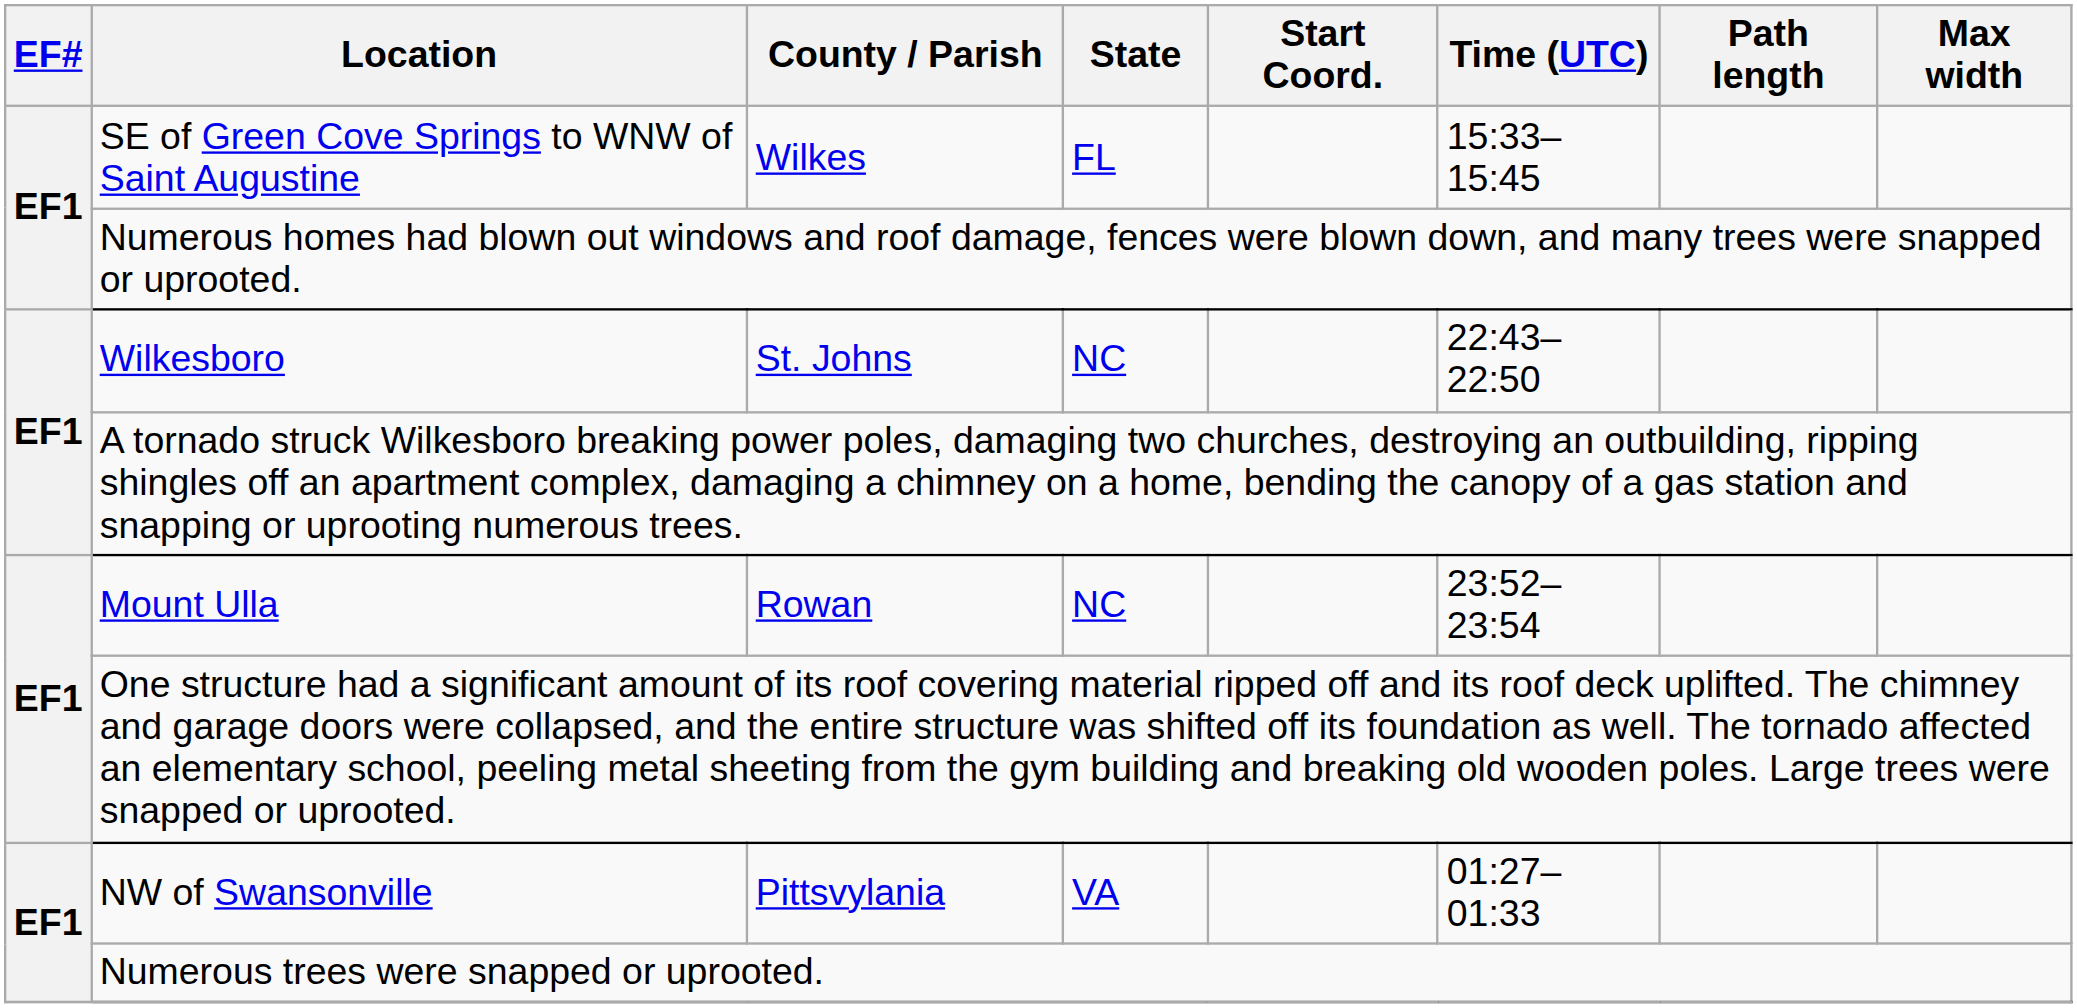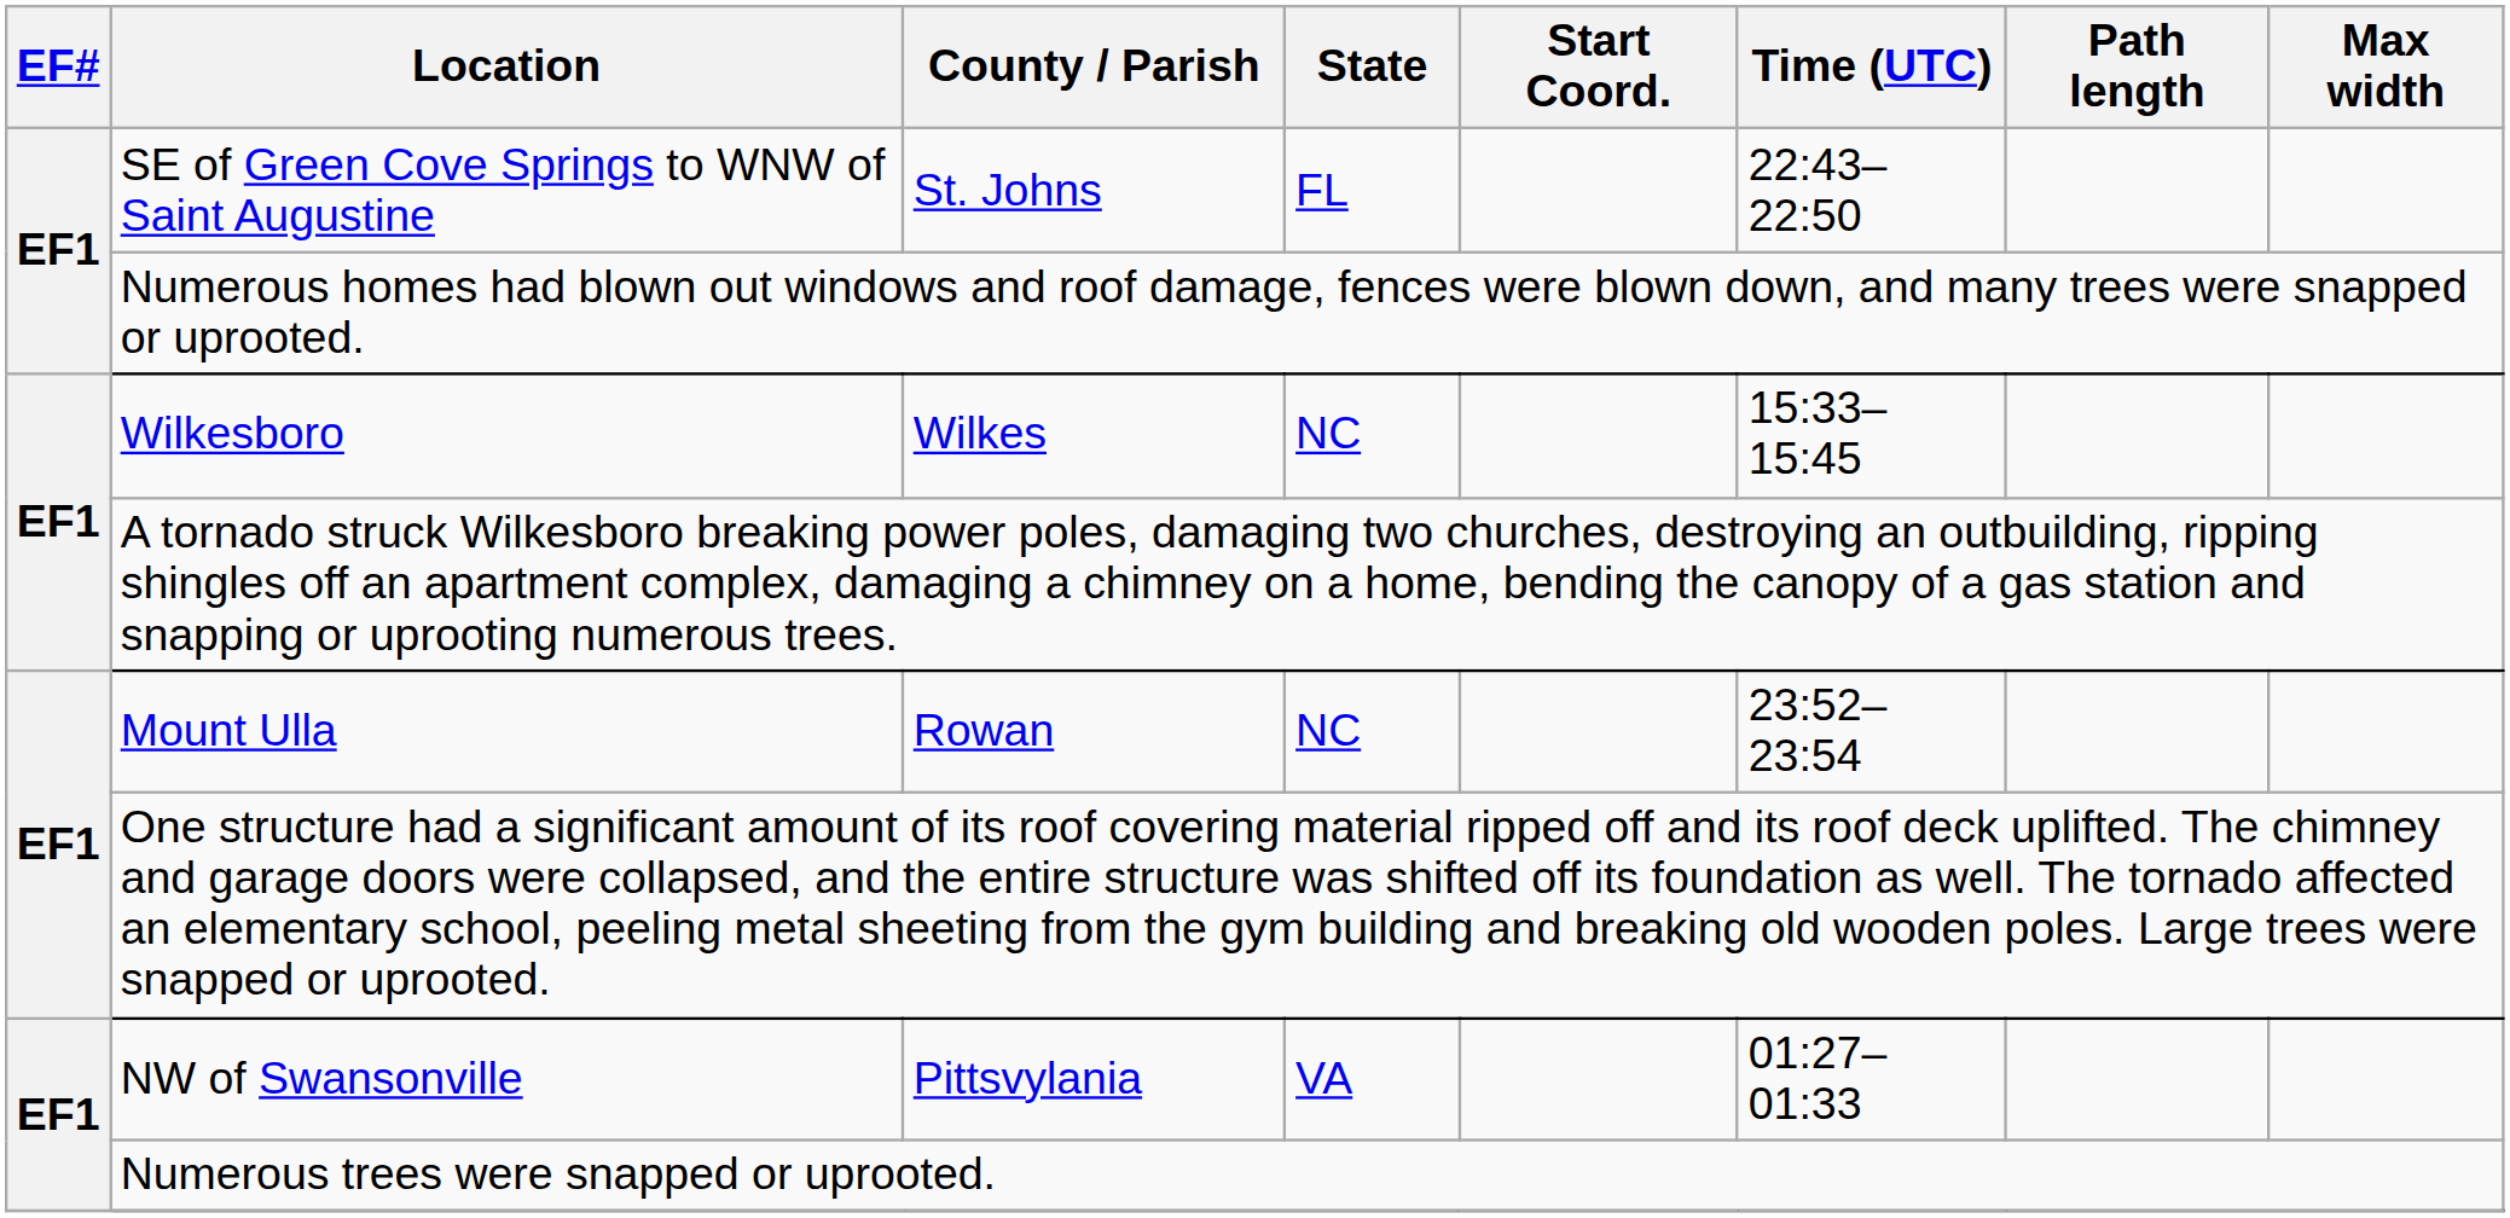SE of Green Cove Springs to WNW of Saint Augustine | County / Parish: Wilkes -> St. Johns
SE of Green Cove Springs to WNW of Saint Augustine | Time (UTC): 15:33–15:45 -> 22:43–22:50
Wilkesboro | County / Parish: St. Johns -> Wilkes
Wilkesboro | Time (UTC): 22:43–22:50 -> 15:33–15:45
